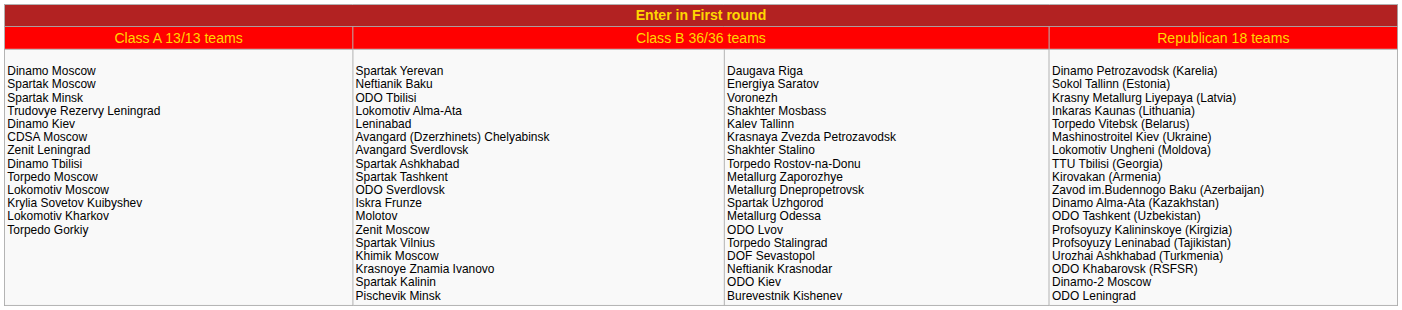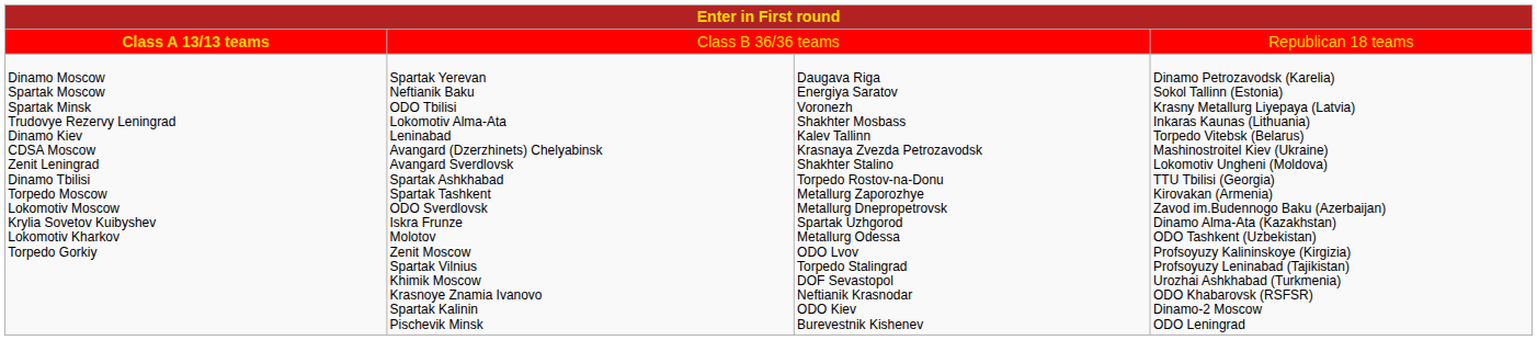Class A 13/13 teams | column 1: normal -> bold
